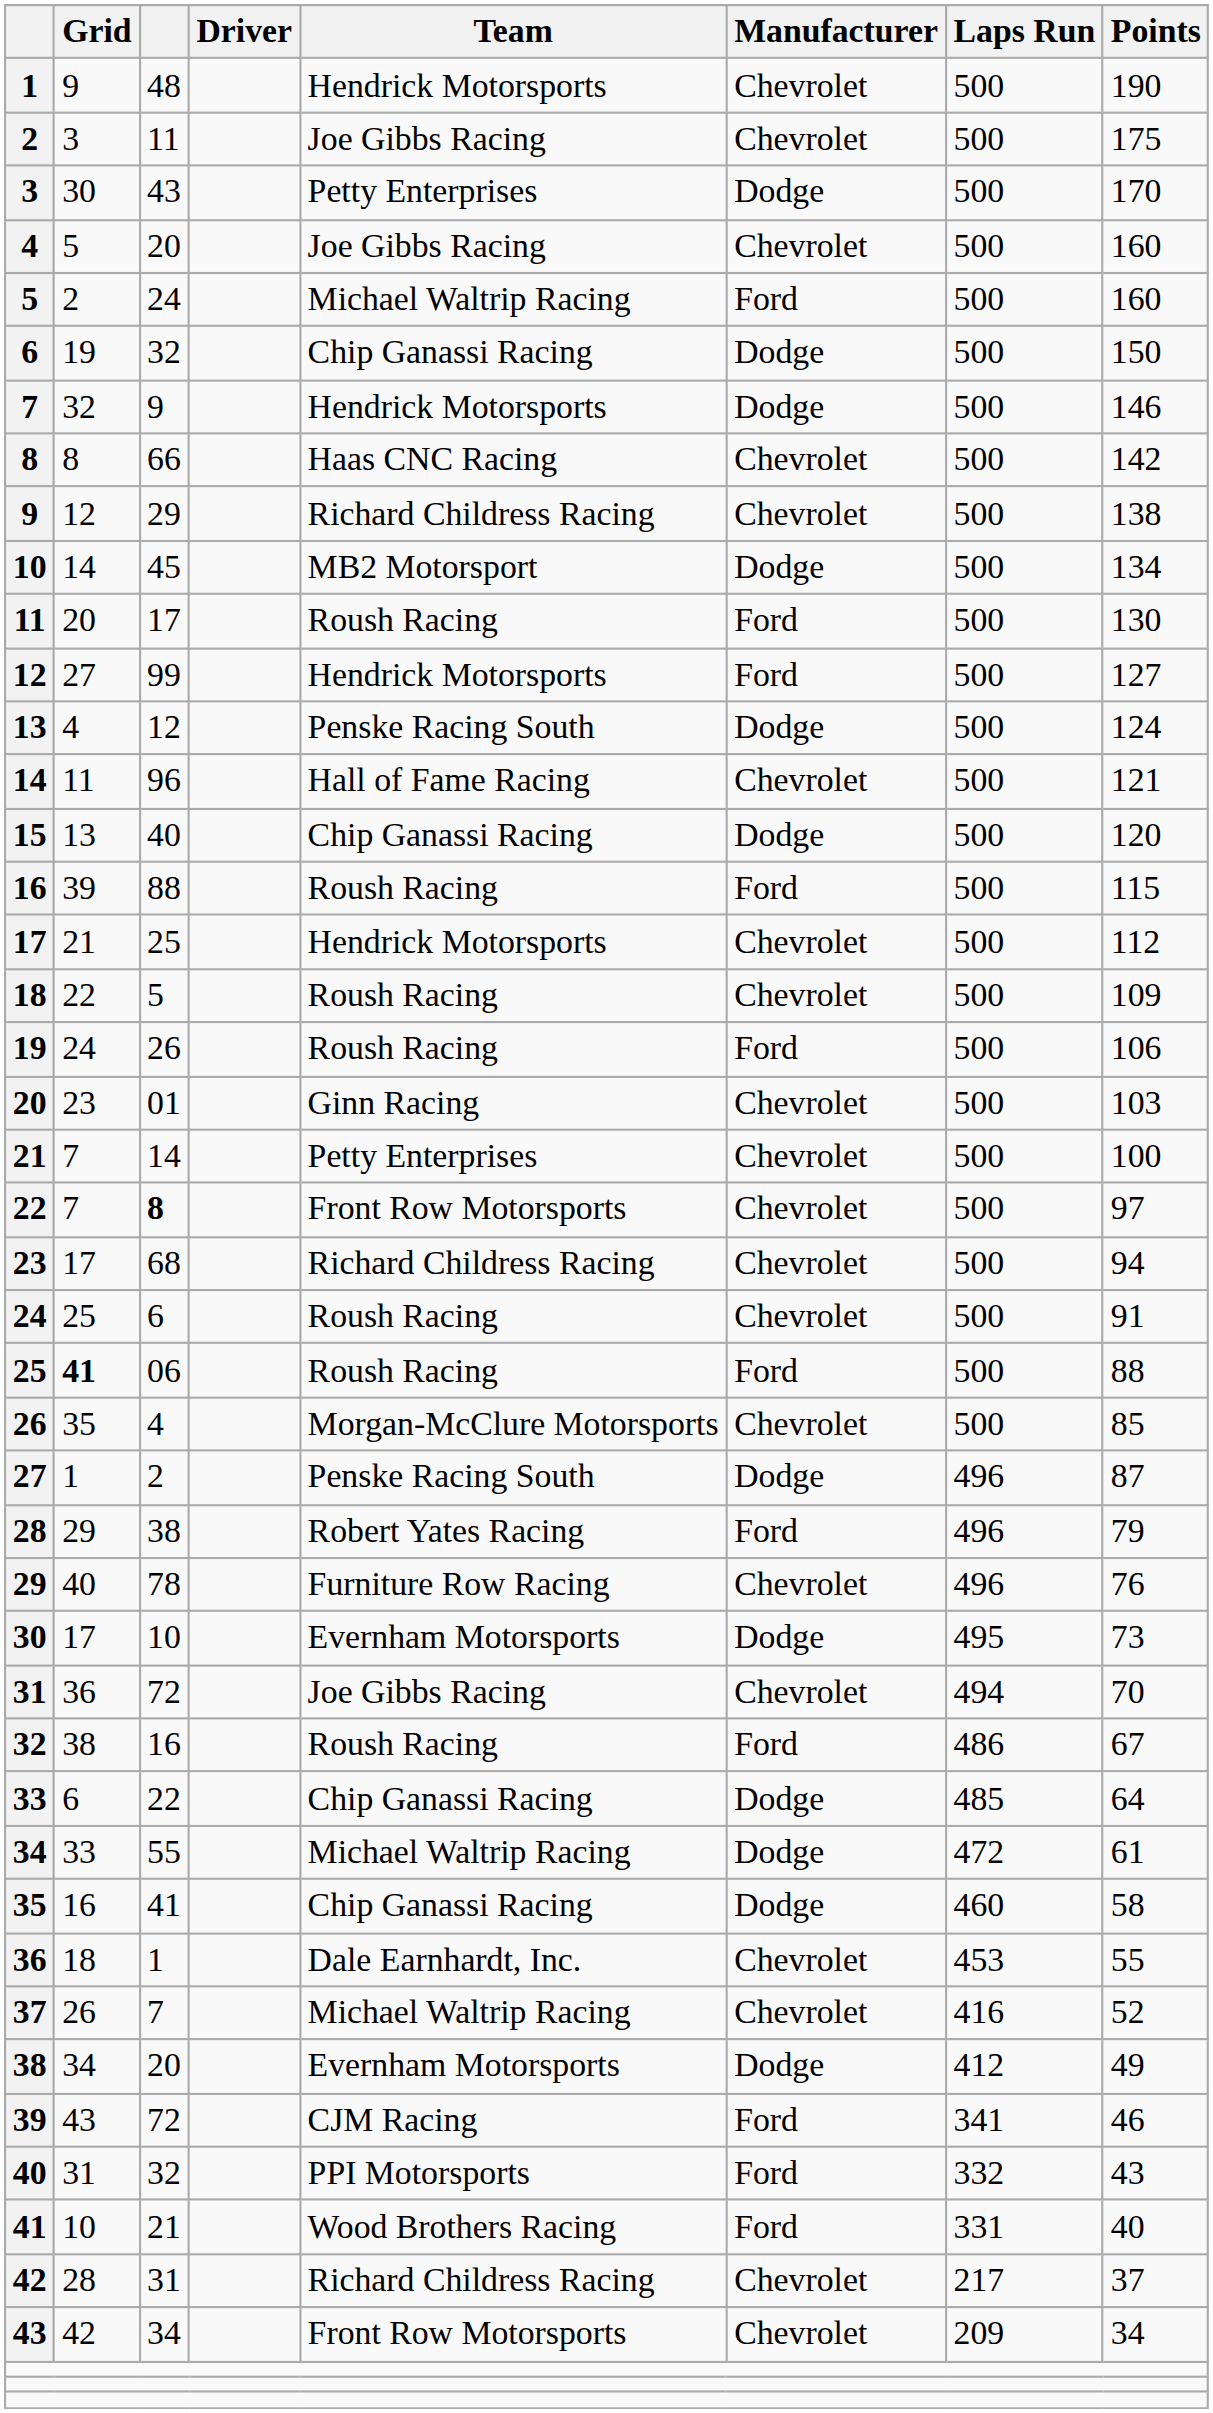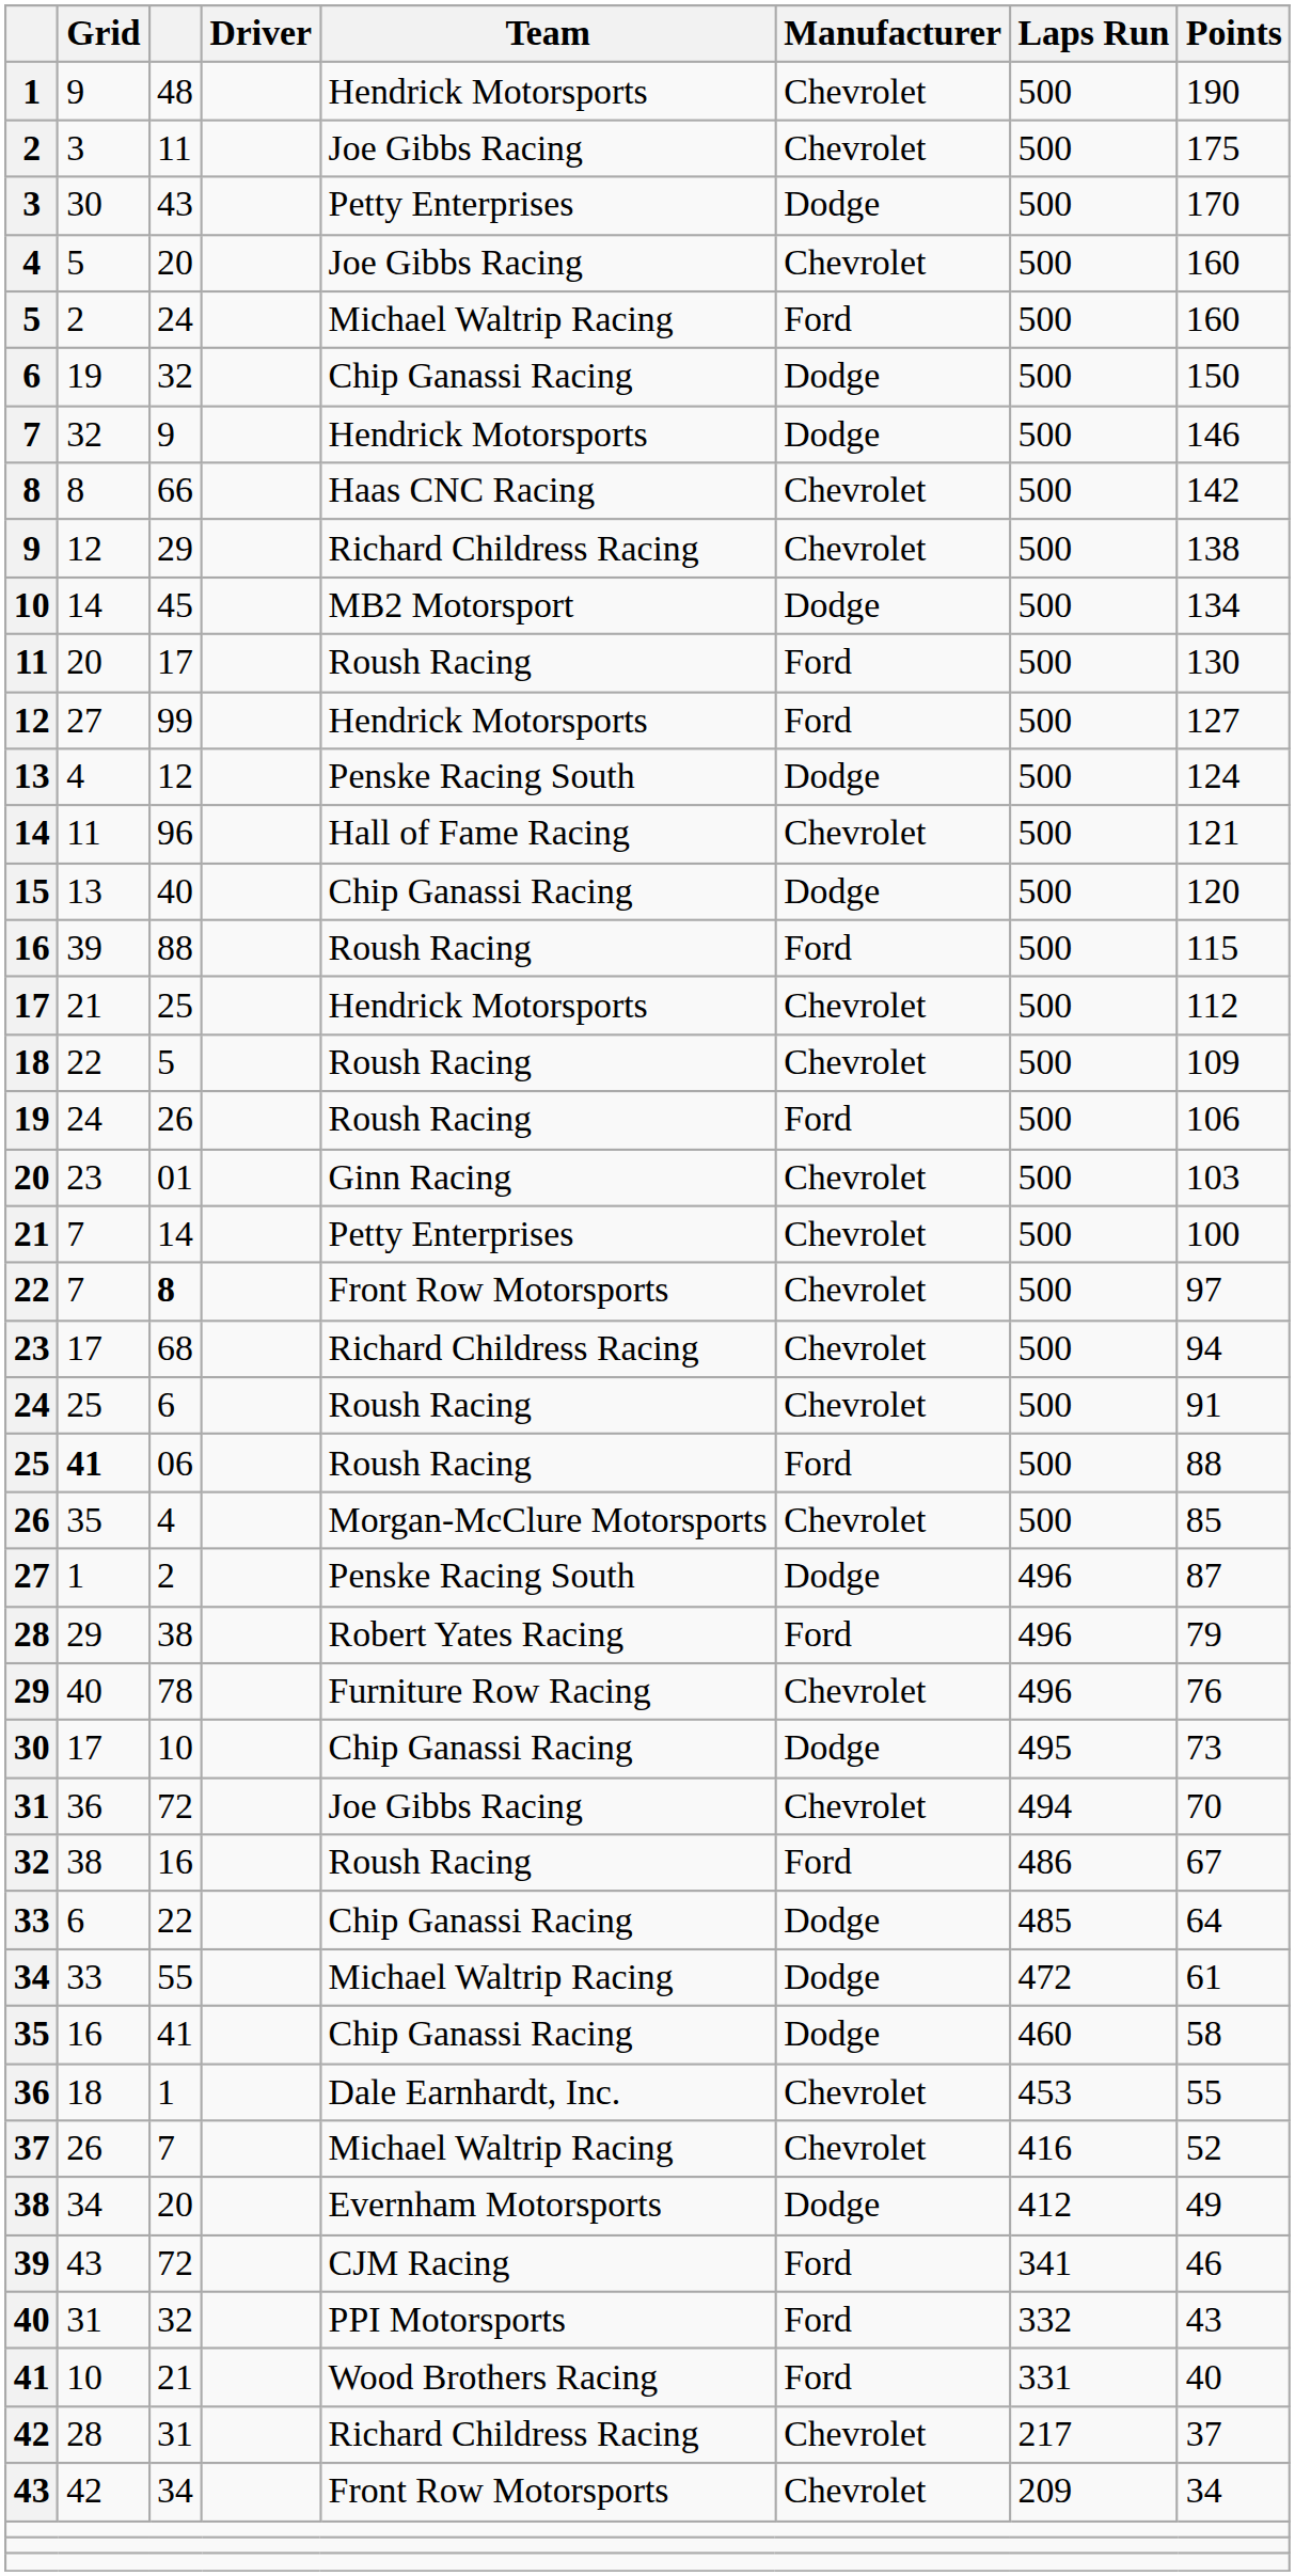row 31 | Team: Evernham Motorsports -> Chip Ganassi Racing
